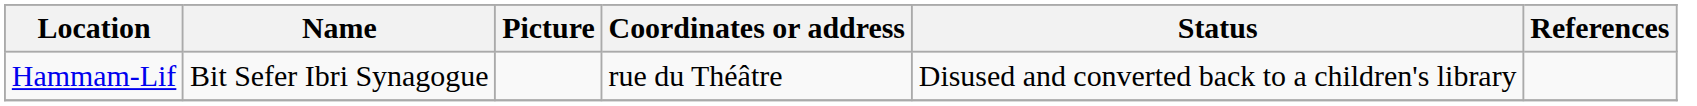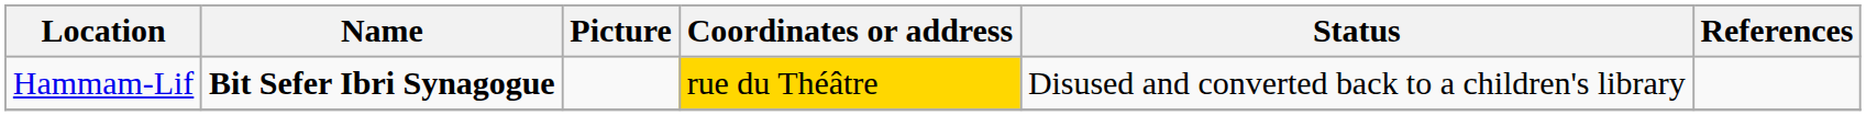Hammam-Lif | Name: normal -> bold
Hammam-Lif | Coordinates or address: no background -> gold background
